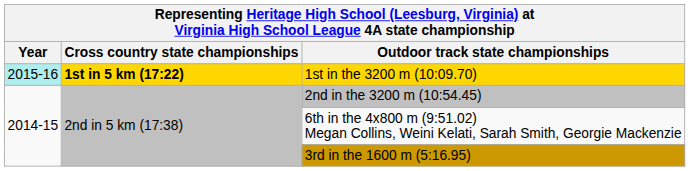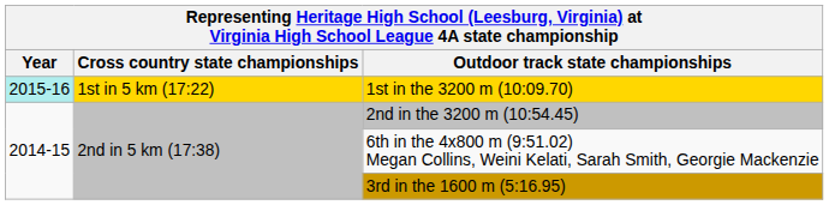1st in the 3200 m (10:09.70) | Cross country state championships: bold -> normal
